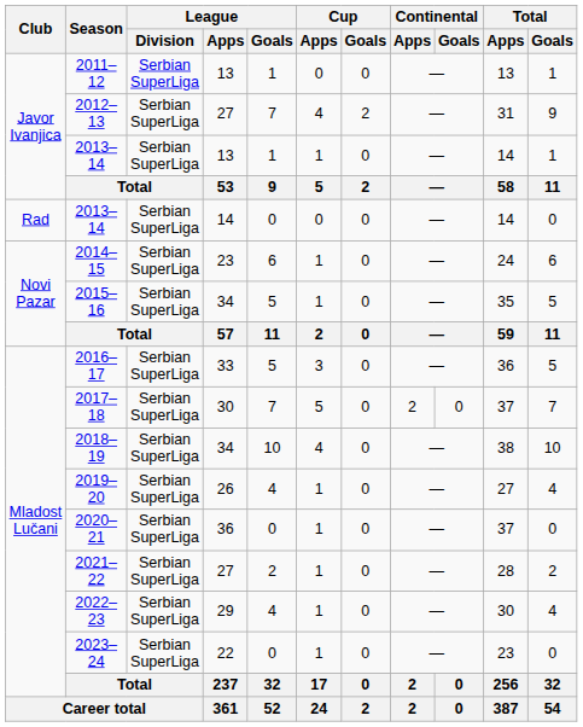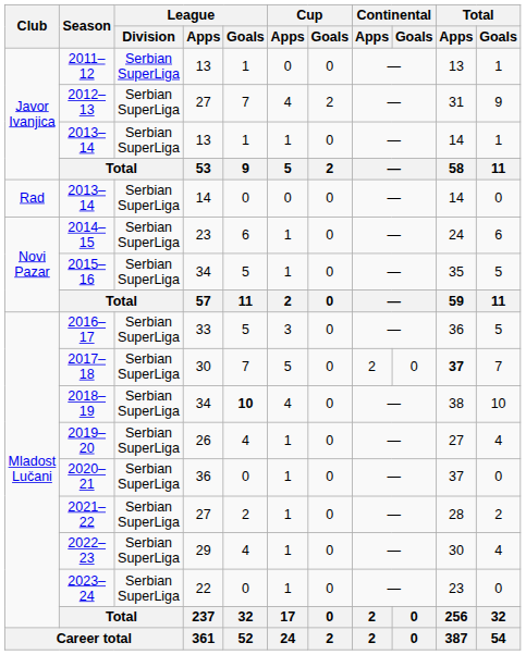2017–18 | Total / Apps: normal -> bold
2018–19 | League / Goals: normal -> bold
